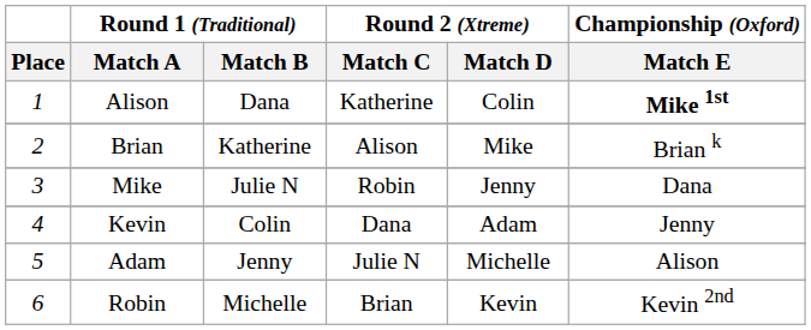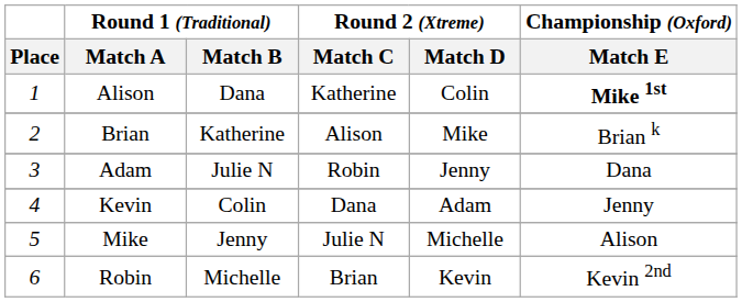row 5 | Round 1 (Traditional) / Match A: Mike -> Adam
row 7 | Round 1 (Traditional) / Match A: Adam -> Mike
